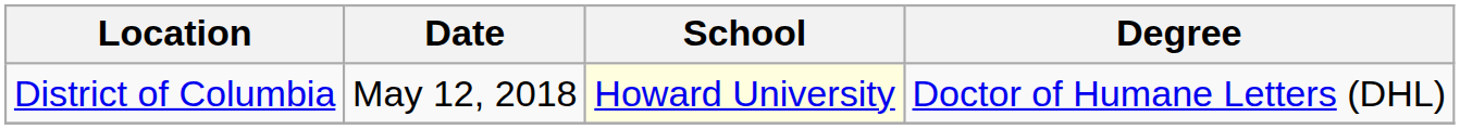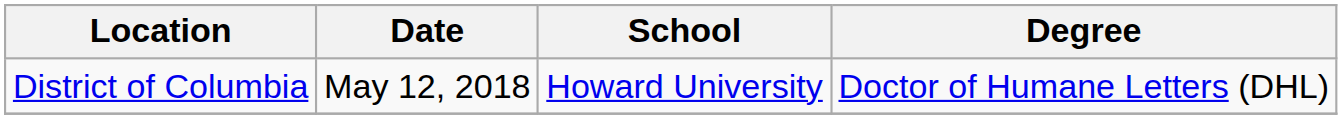District of Columbia | School: lightyellow background -> no background
